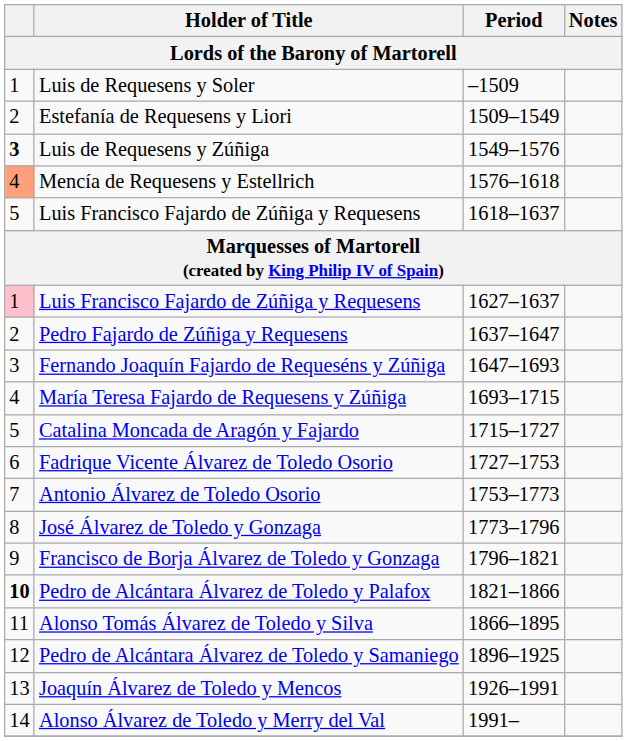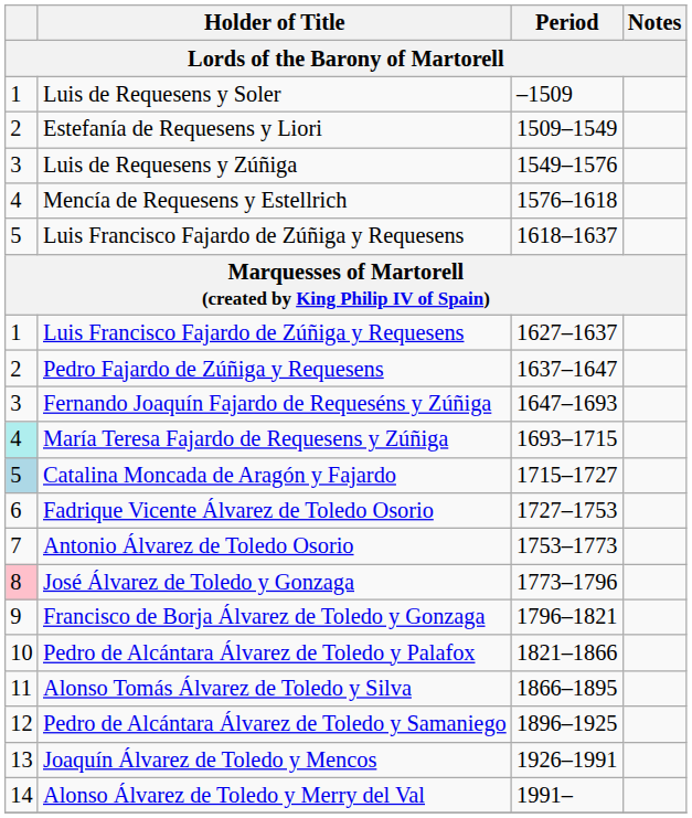Luis de Requesens y Zúñiga | column 1: bold -> normal
Mencía de Requesens y Estellrich | column 1: lightsalmon background -> no background
Luis Francisco Fajardo de Zúñiga y Requesens / 1627–1637 | column 1: pink background -> no background
María Teresa Fajardo de Requesens y Zúñiga | column 1: no background -> paleturquoise background
Catalina Moncada de Aragón y Fajardo | column 1: no background -> lightblue background
José Álvarez de Toledo y Gonzaga | column 1: no background -> pink background
Pedro de Alcántara Álvarez de Toledo y Palafox | column 1: bold -> normal
